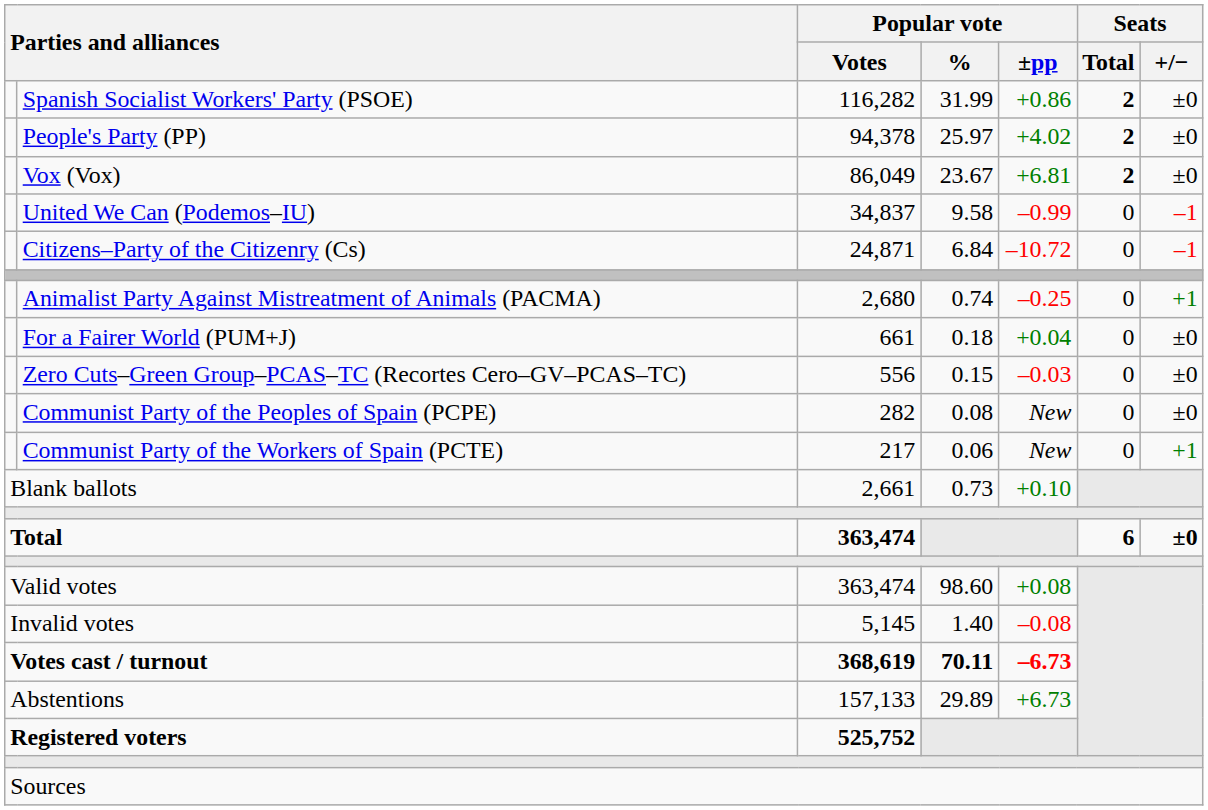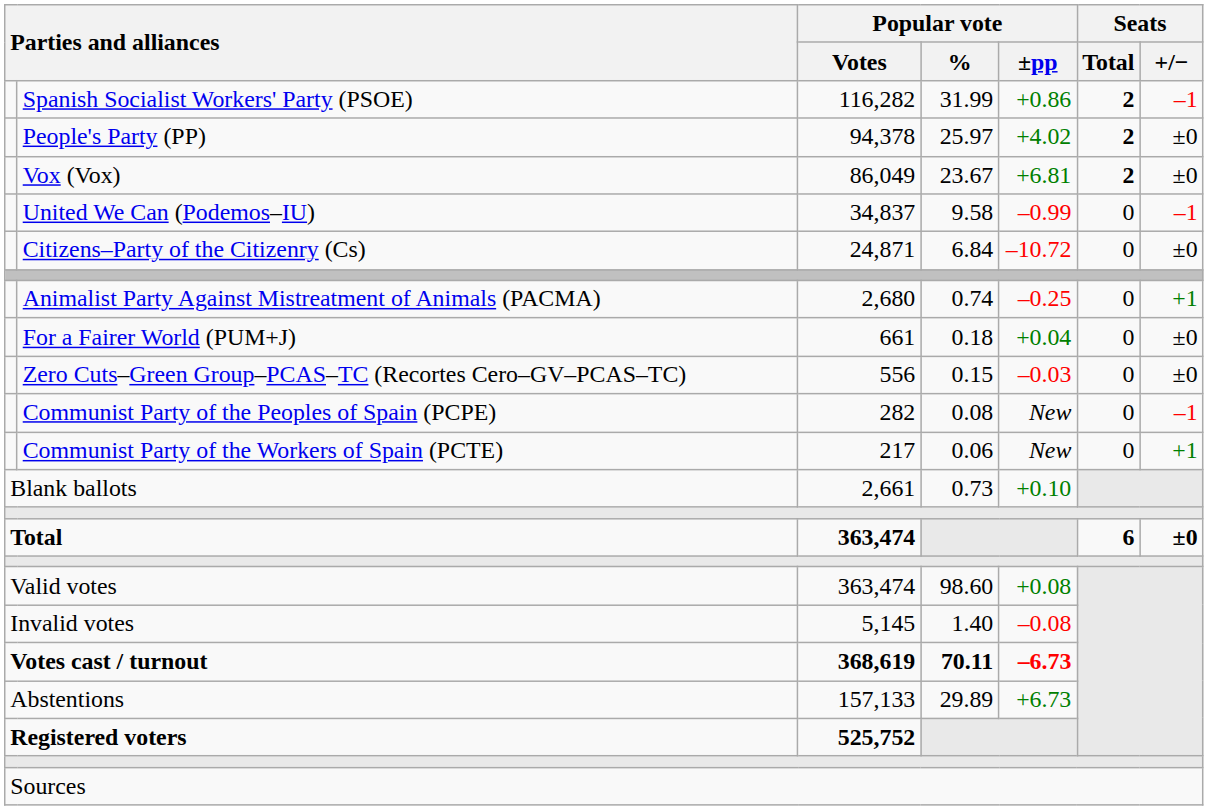Spanish Socialist Workers' Party (PSOE) | Seats / +/−: ±0 -> –1
Citizens–Party of the Citizenry (Cs) | Seats / +/−: –1 -> ±0
Communist Party of the Peoples of Spain (PCPE) | Seats / +/−: ±0 -> –1
